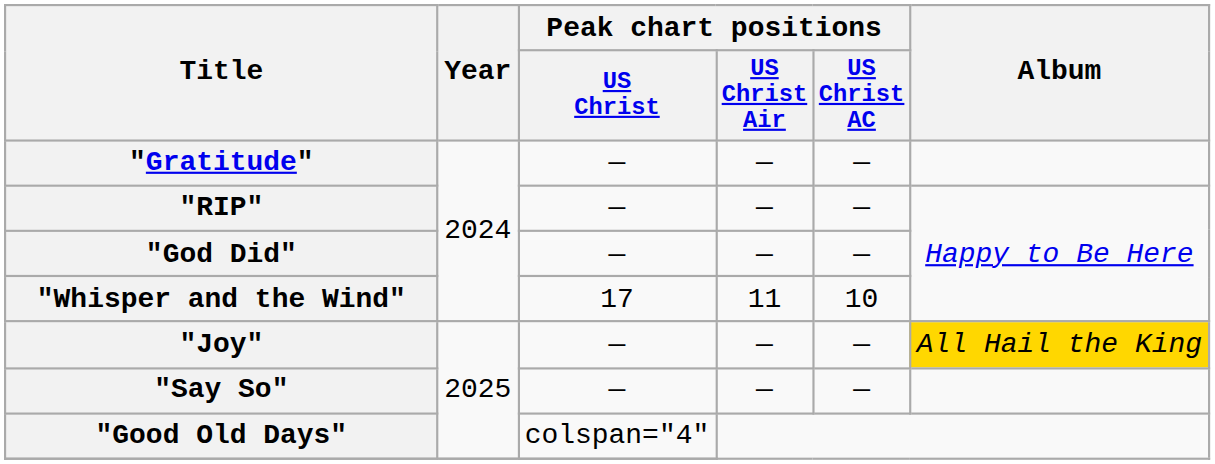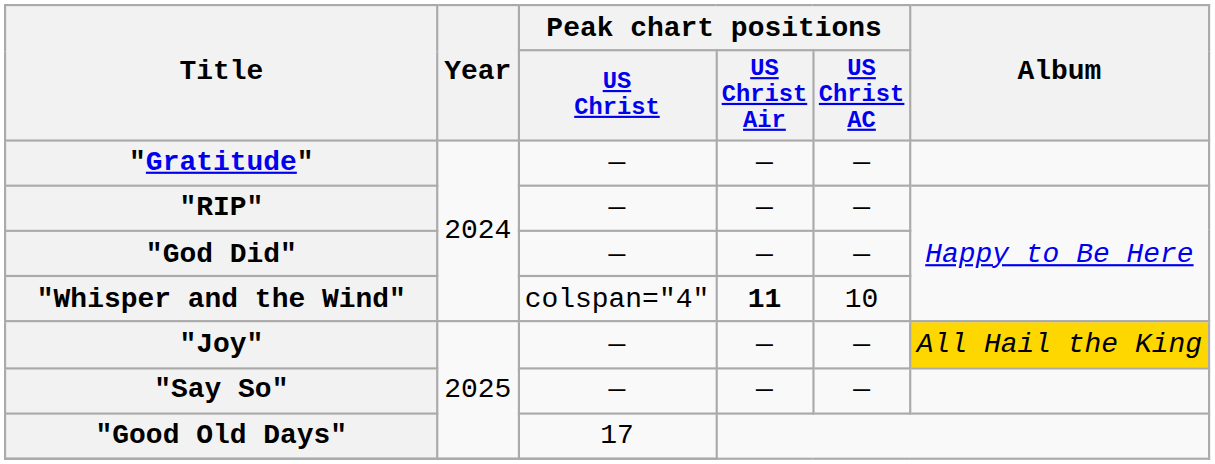"Whisper and the Wind" | Peak chart positions / US Christ: 17 -> colspan="4"
"Whisper and the Wind" | Peak chart positions / US Christ Air: normal -> bold
"Good Old Days" | Peak chart positions / US Christ: colspan="4" -> 17
